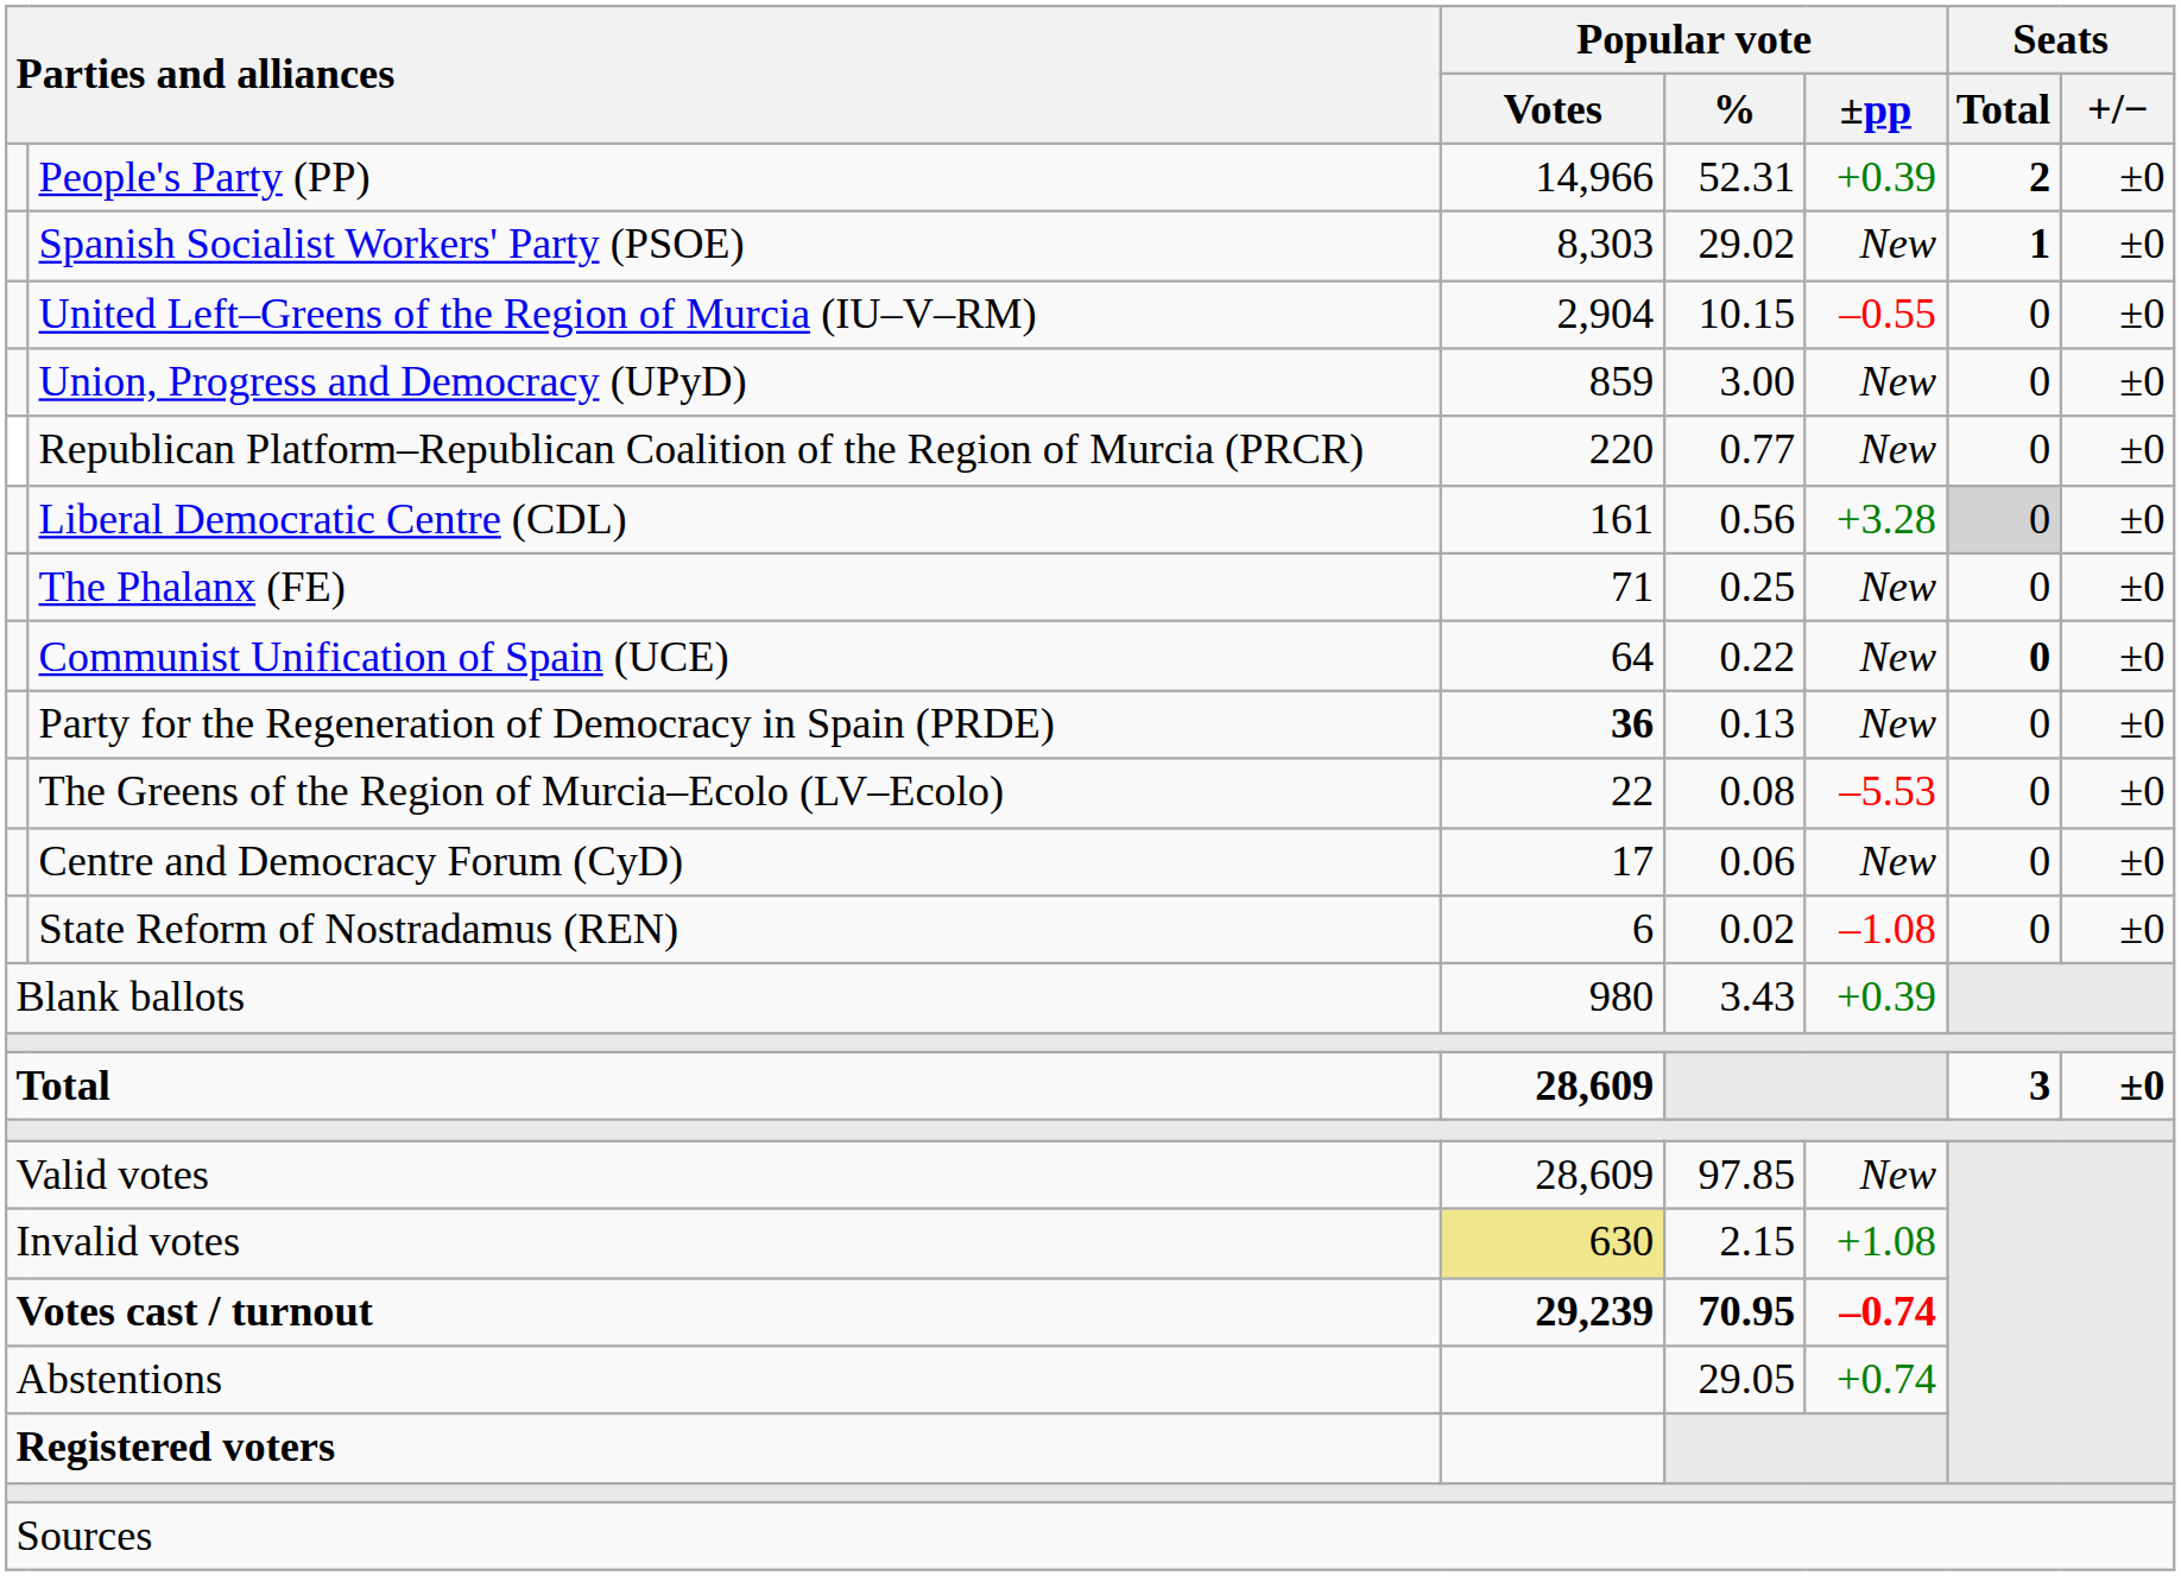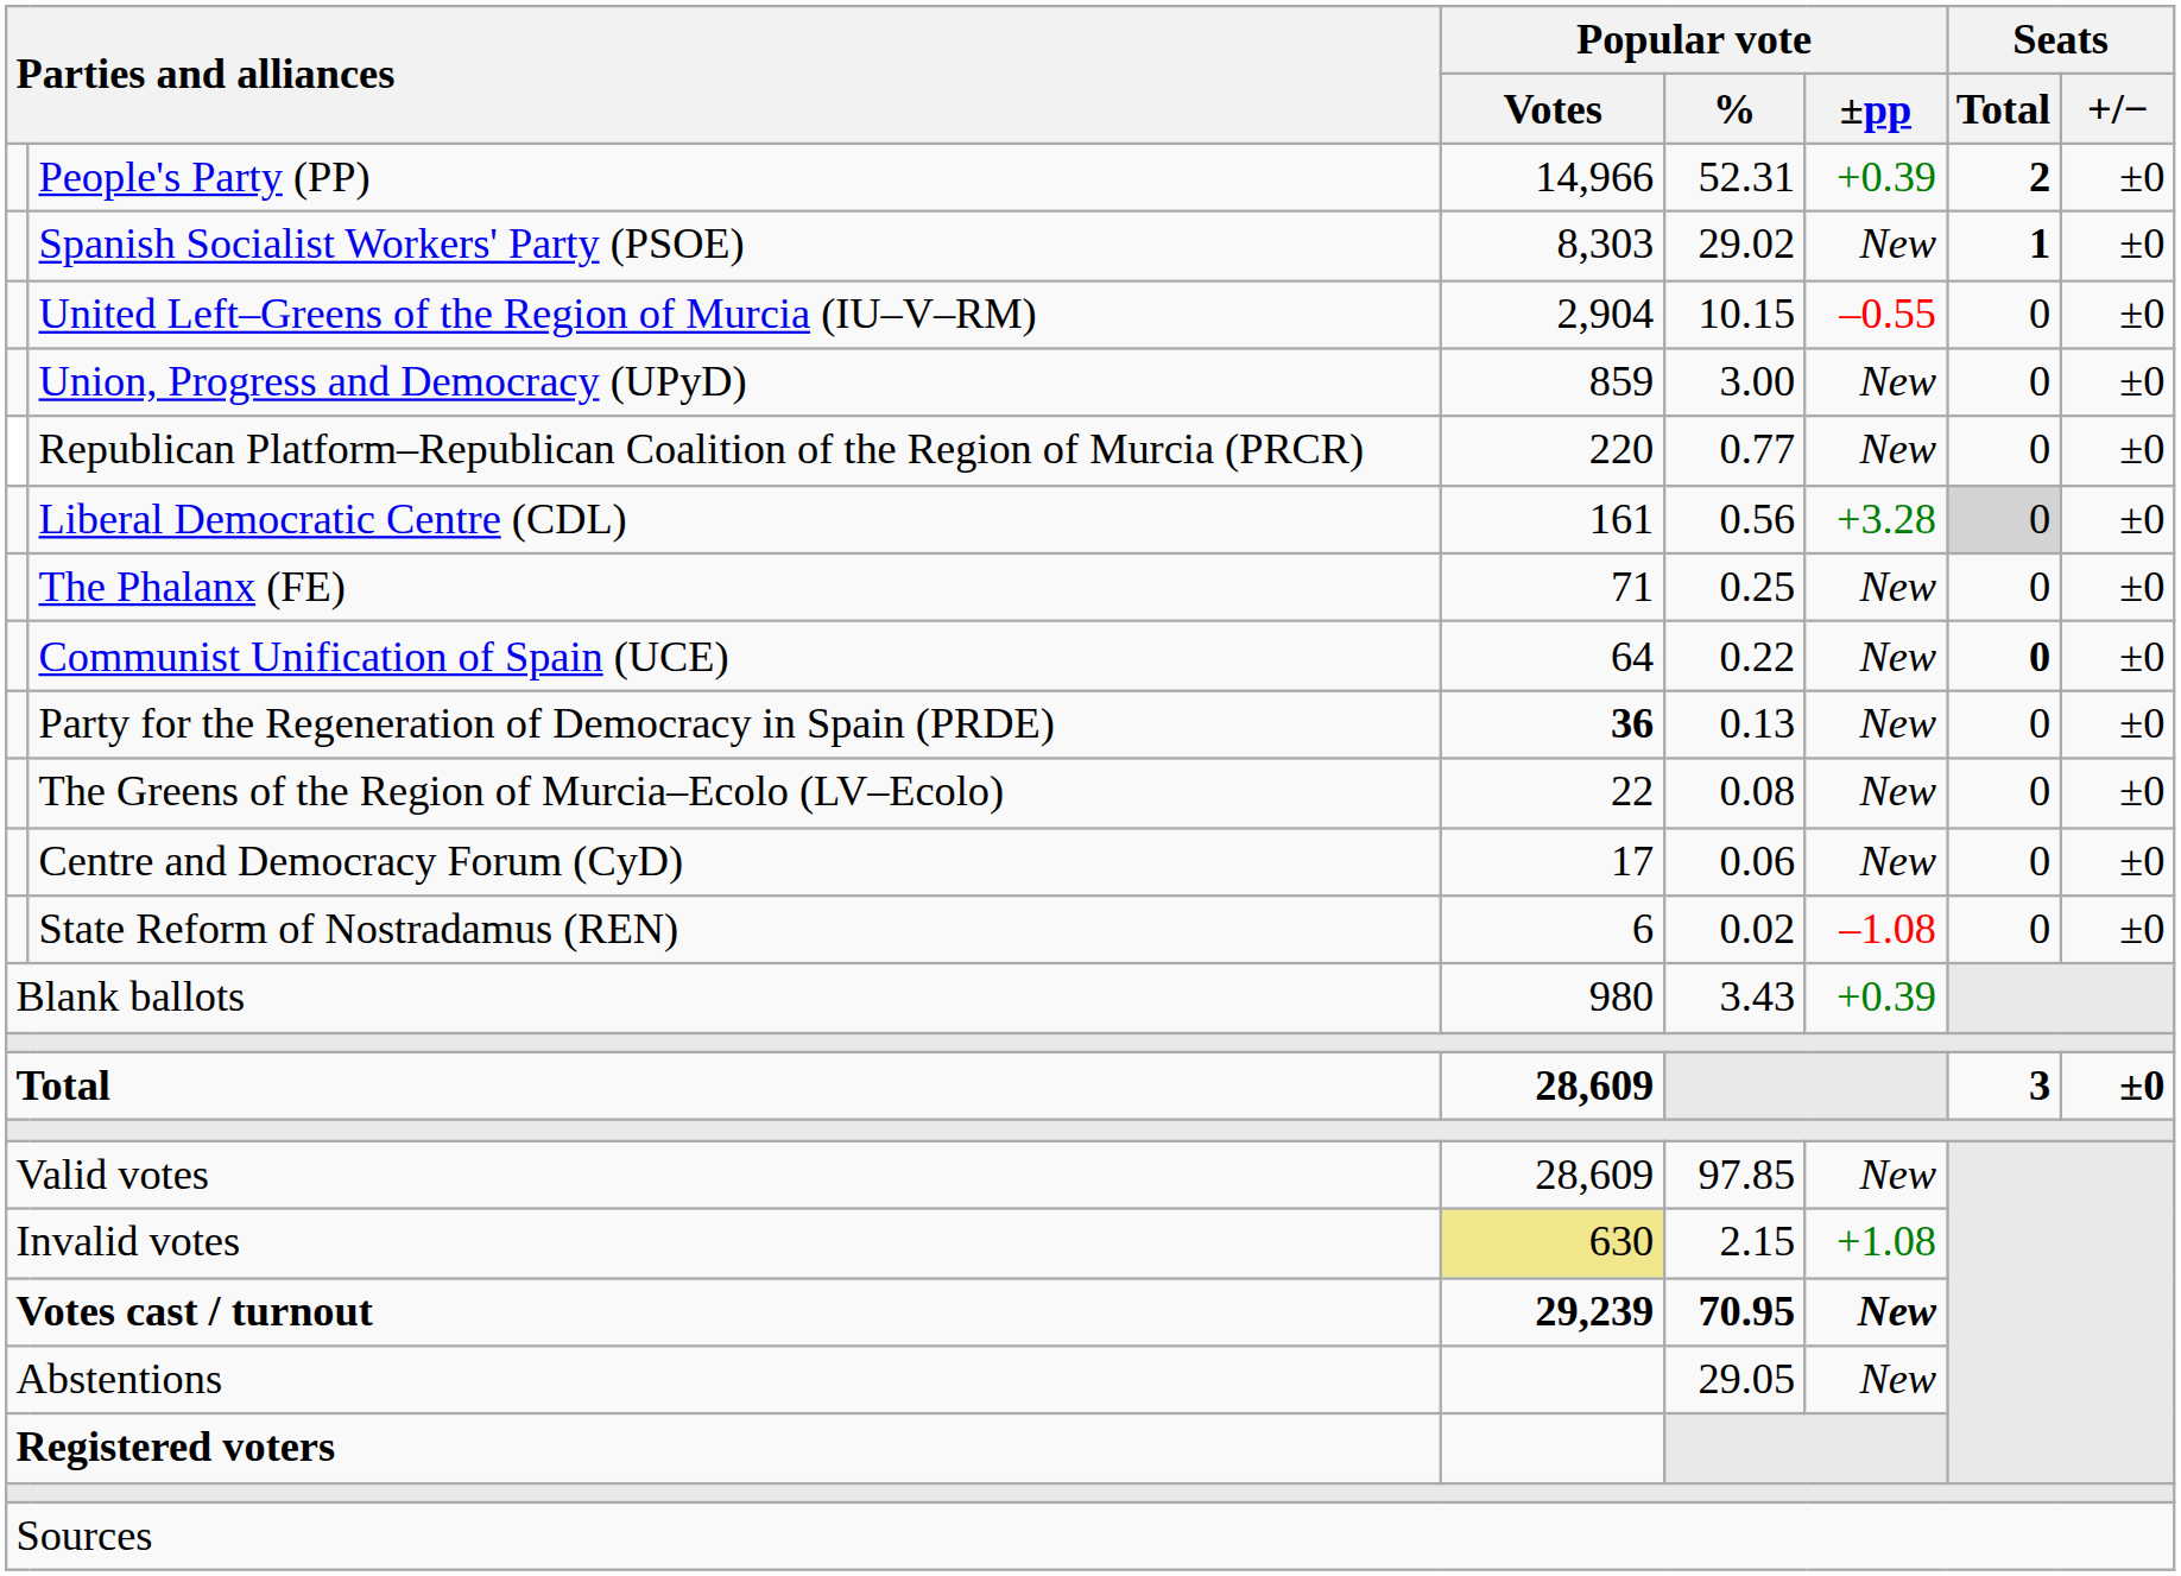The Greens of the Region of Murcia–Ecolo (LV–Ecolo) | Popular vote / ±pp: –5.53 -> New
Votes cast / turnout | Popular vote / ±pp: –0.74 -> New
Abstentions | Popular vote / ±pp: +0.74 -> New
